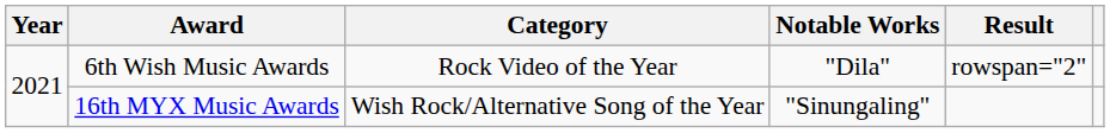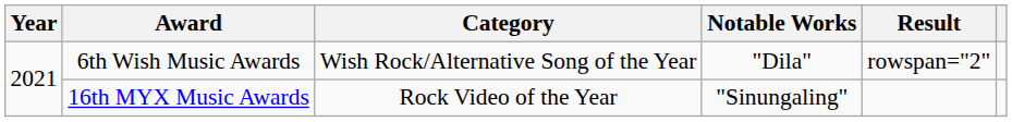6th Wish Music Awards | Category: Rock Video of the Year -> Wish Rock/Alternative Song of the Year
16th MYX Music Awards | Category: Wish Rock/Alternative Song of the Year -> Rock Video of the Year
